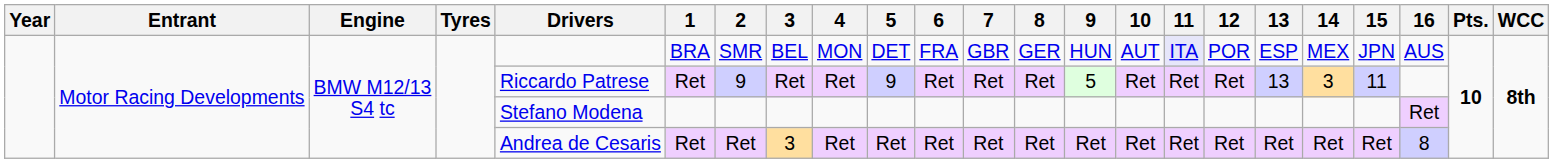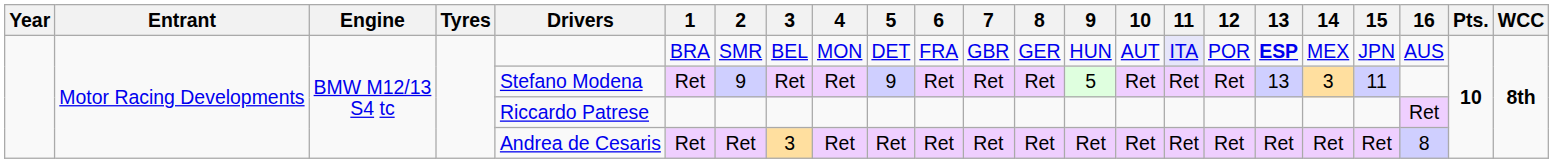row 2 | 13: normal -> bold
row 3 | Drivers: Riccardo Patrese -> Stefano Modena
row 4 | Drivers: Stefano Modena -> Riccardo Patrese
